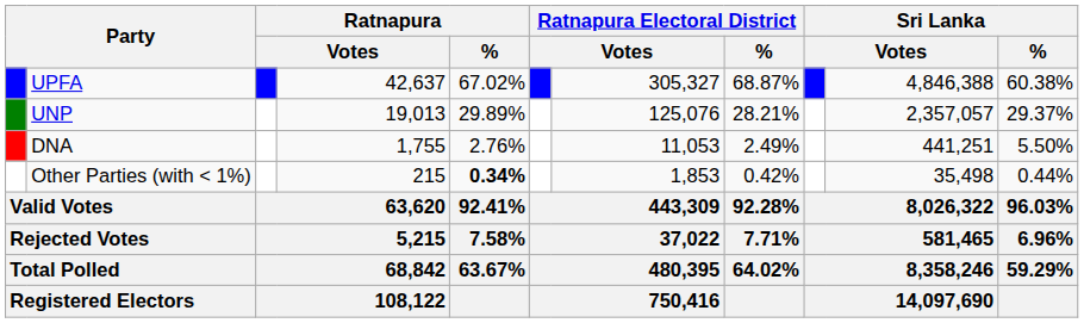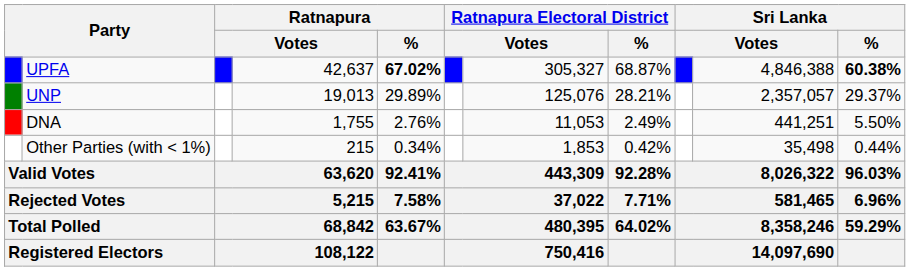UPFA | Ratnapura / %: normal -> bold
UPFA | Sri Lanka / %: normal -> bold
Other Parties (with < 1%) | Ratnapura / %: bold -> normal
